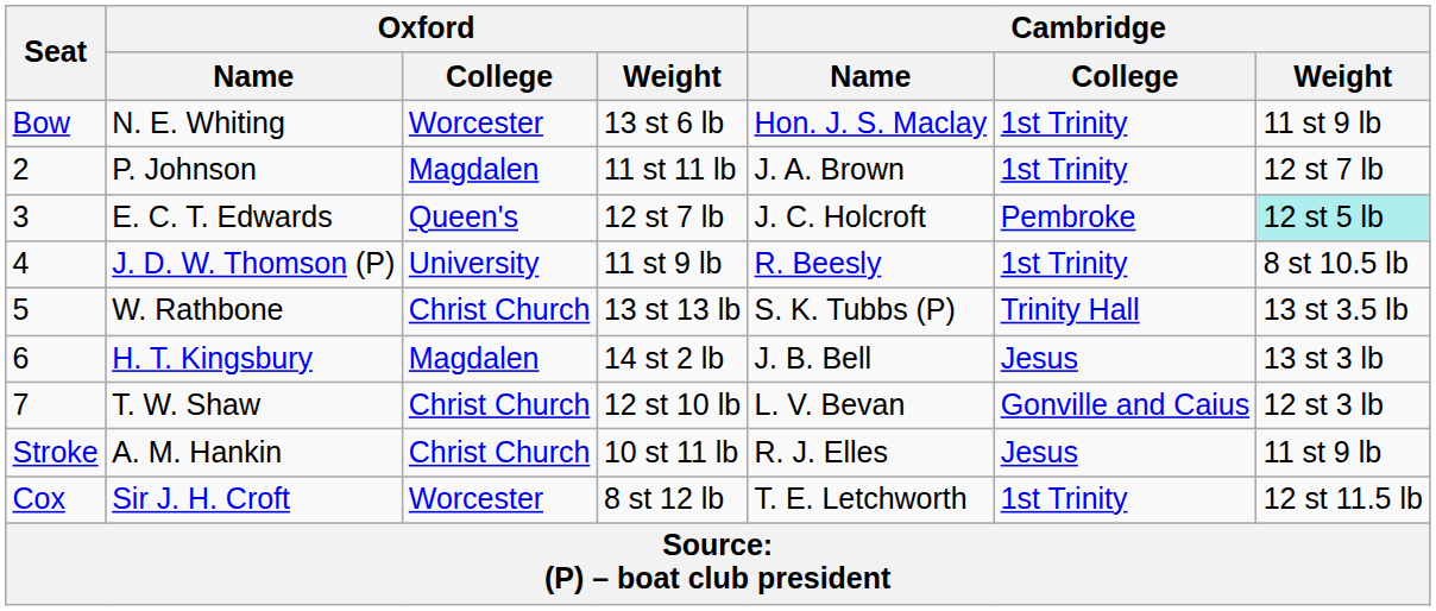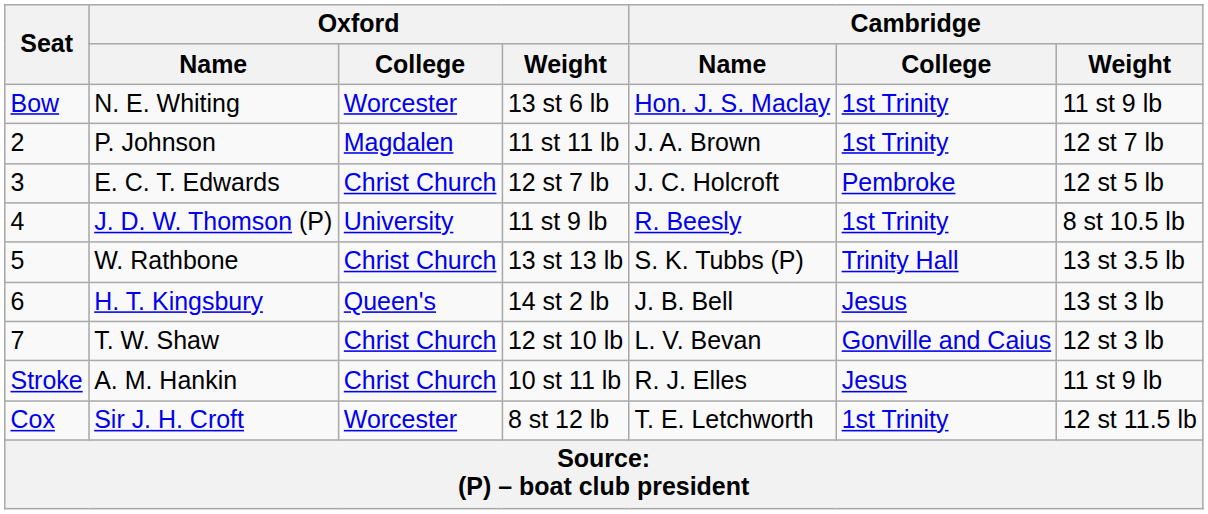E. C. T. Edwards | Oxford / College: Queen's -> Christ Church
E. C. T. Edwards | Cambridge / Weight: paleturquoise background -> no background
H. T. Kingsbury | Oxford / College: Magdalen -> Queen's
